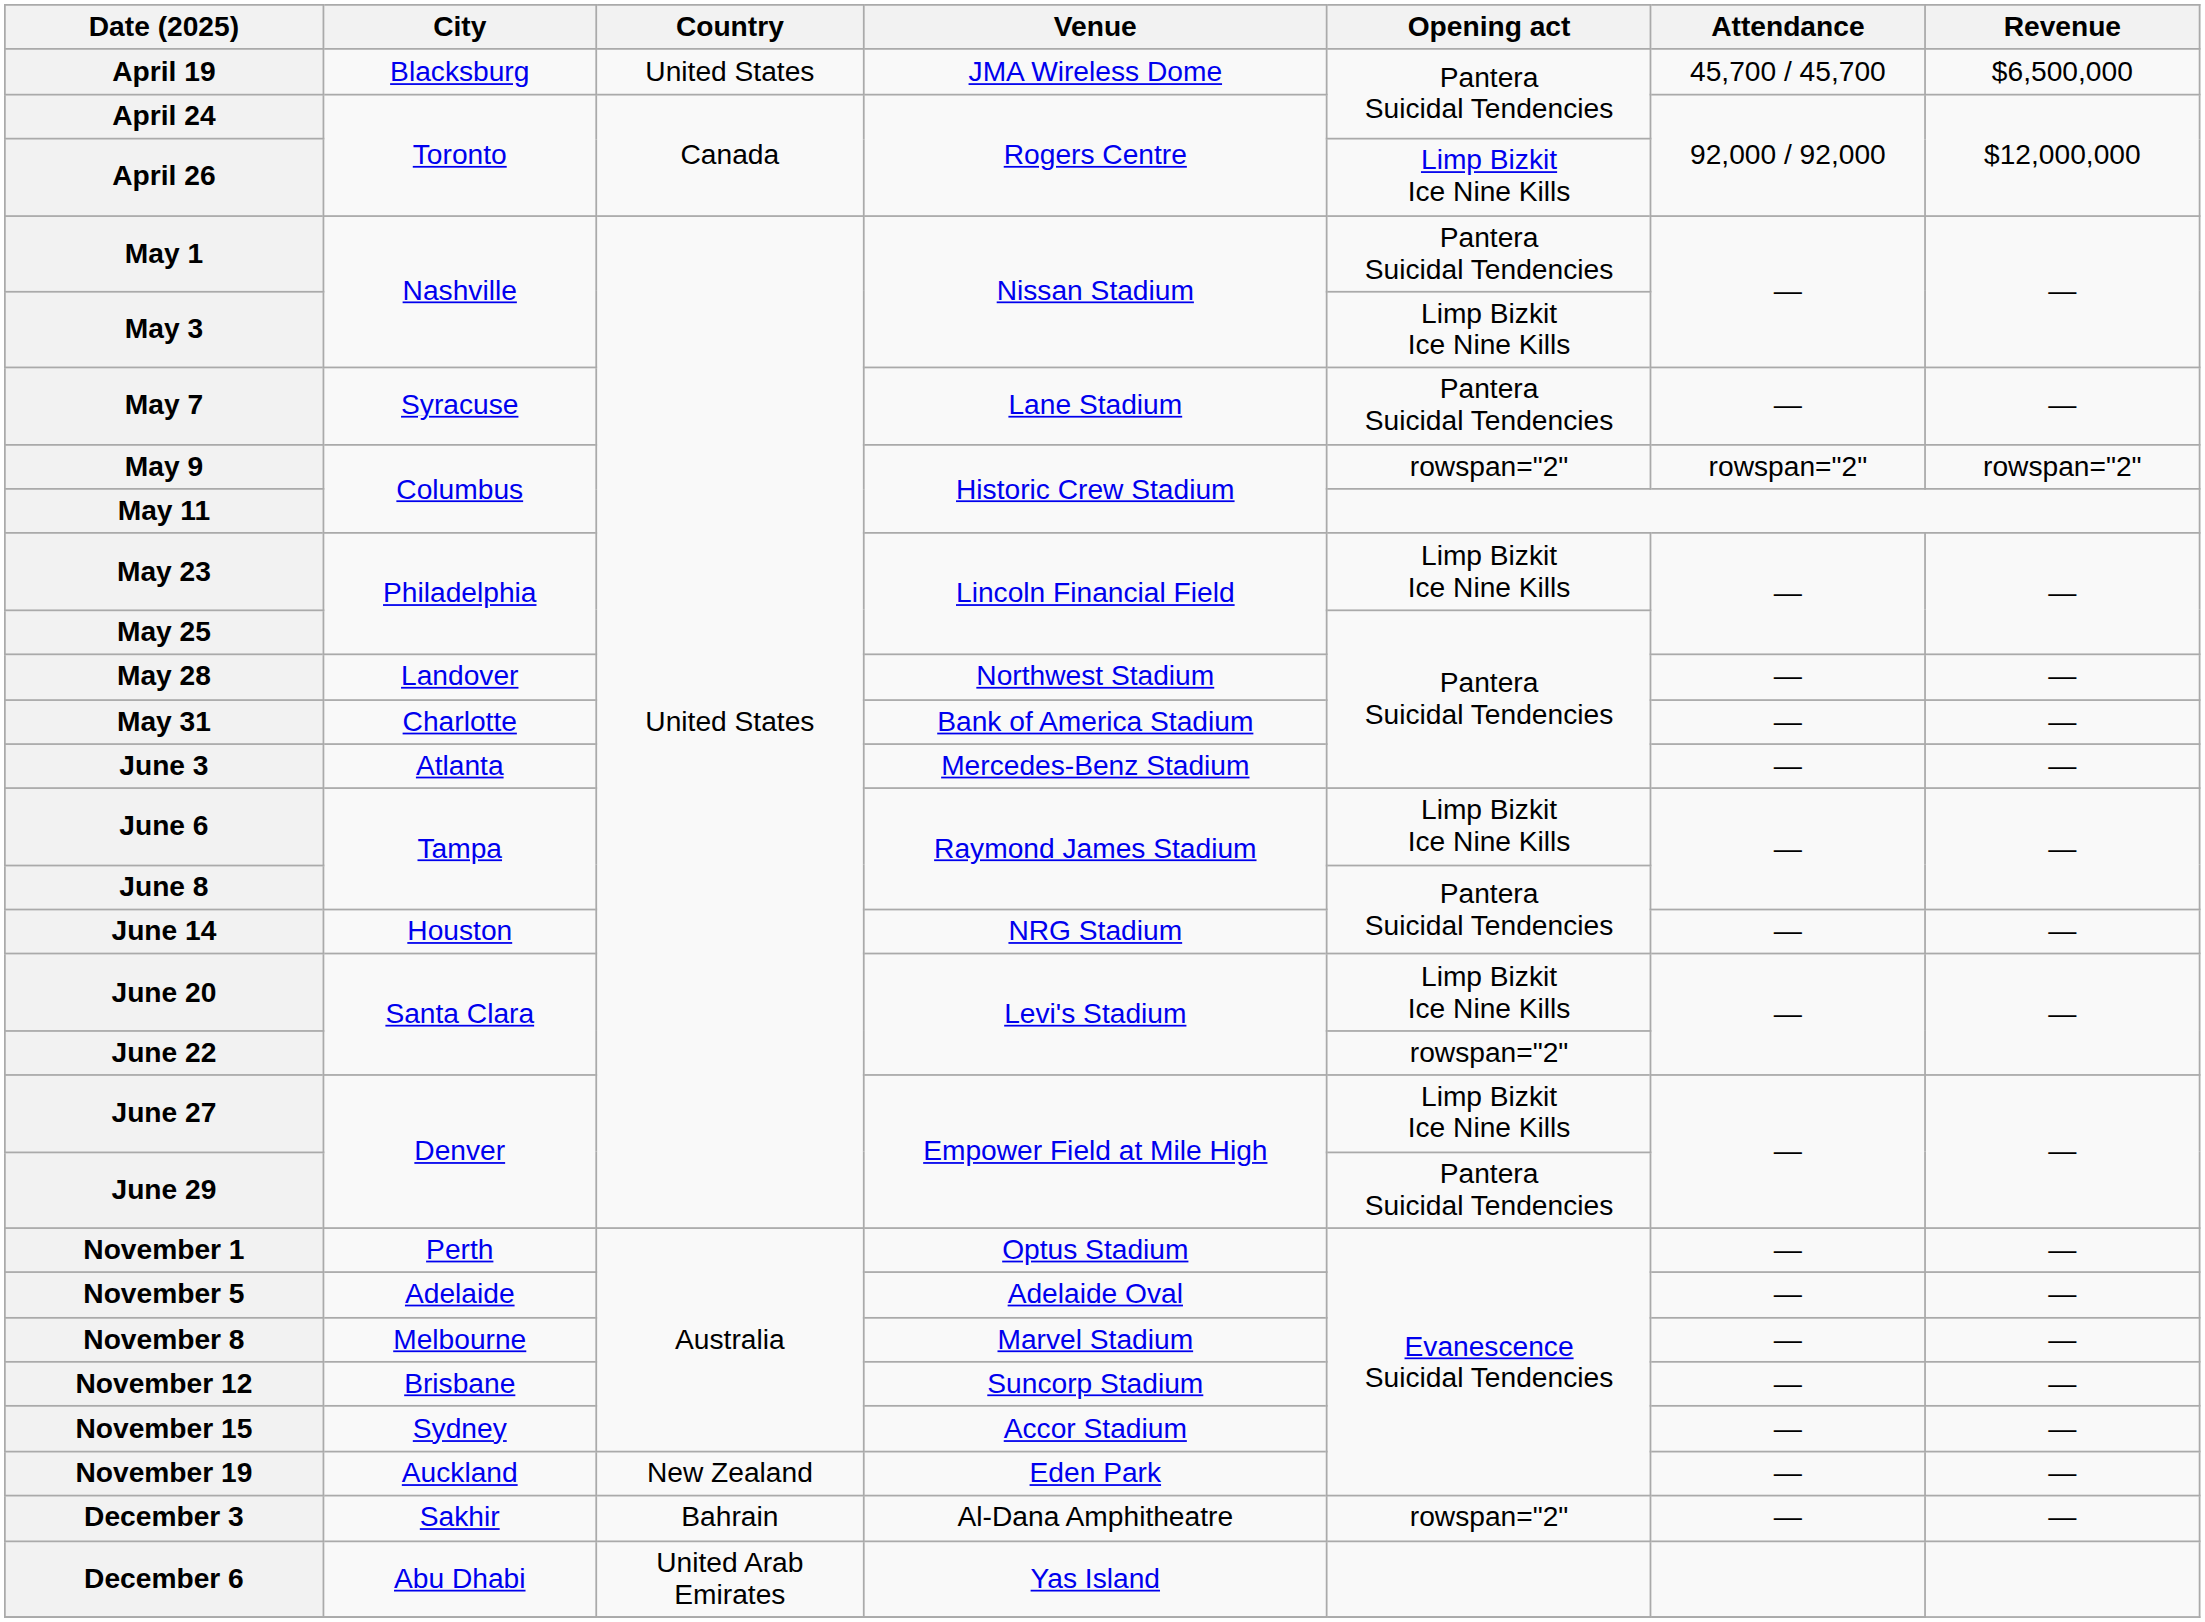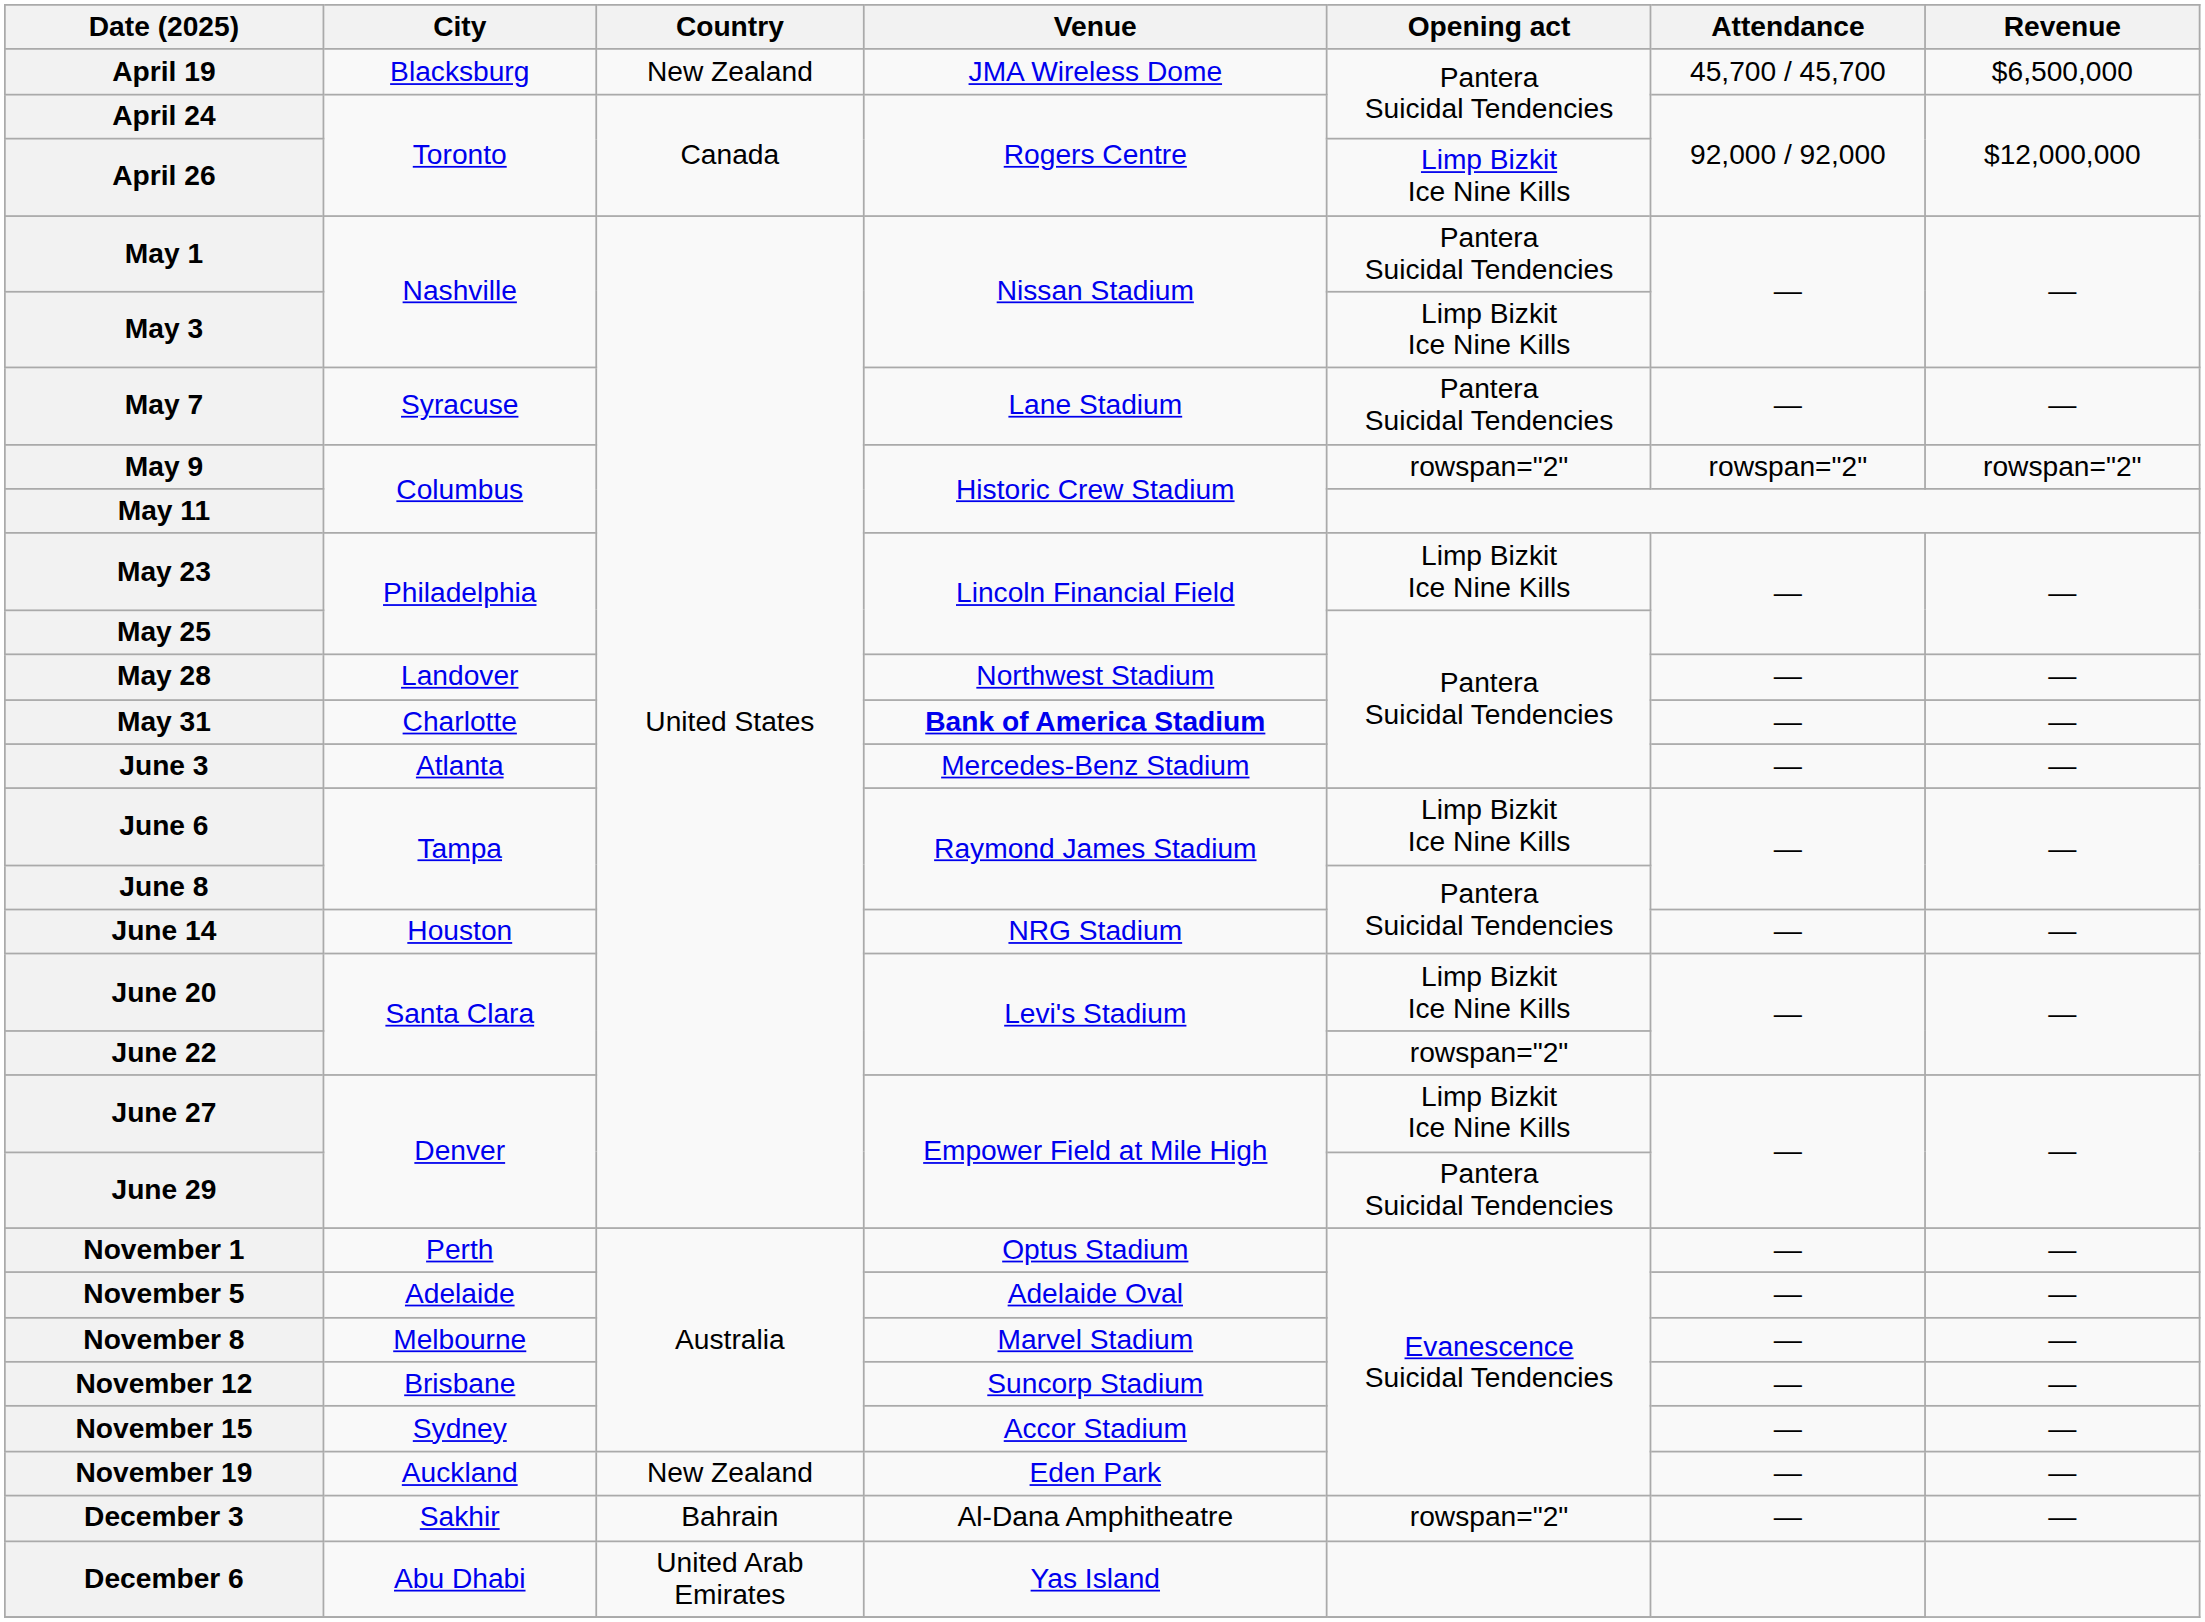April 19 | Country: United States -> New Zealand
May 31 | Venue: normal -> bold
